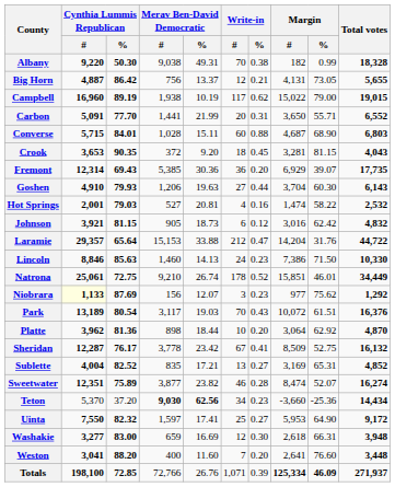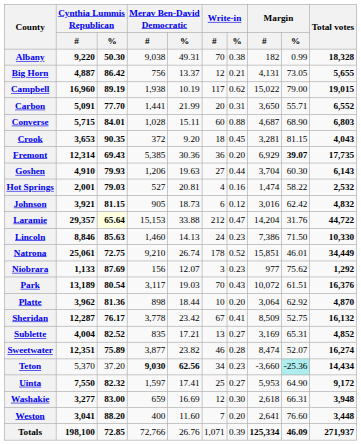Fremont | Margin / %: normal -> bold
Laramie | Cynthia Lummis Republican / %: no background -> lightyellow background
Niobrara | Cynthia Lummis Republican / #: lightyellow background -> no background
Teton | Margin / %: no background -> paleturquoise background
